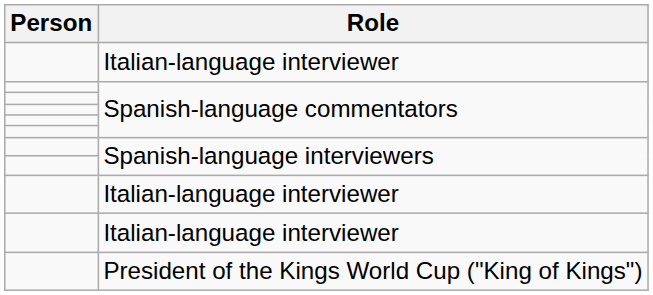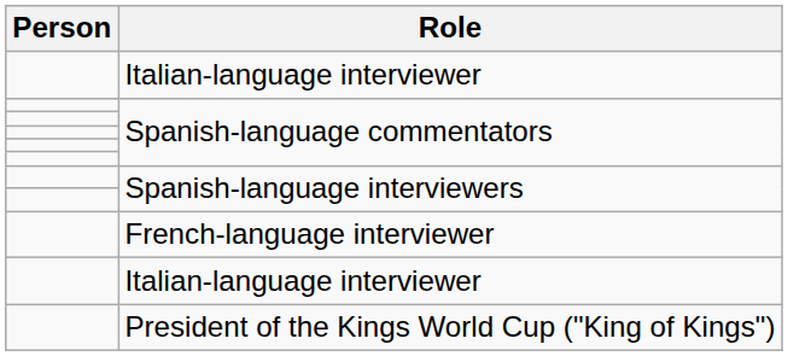row 10 | Role: Italian-language interviewer -> French-language interviewer
